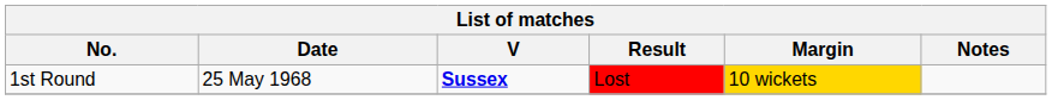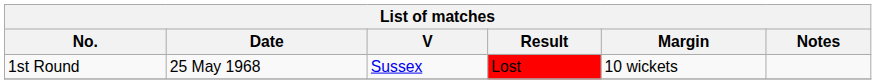1st Round | V: bold -> normal
1st Round | Margin: gold background -> no background
